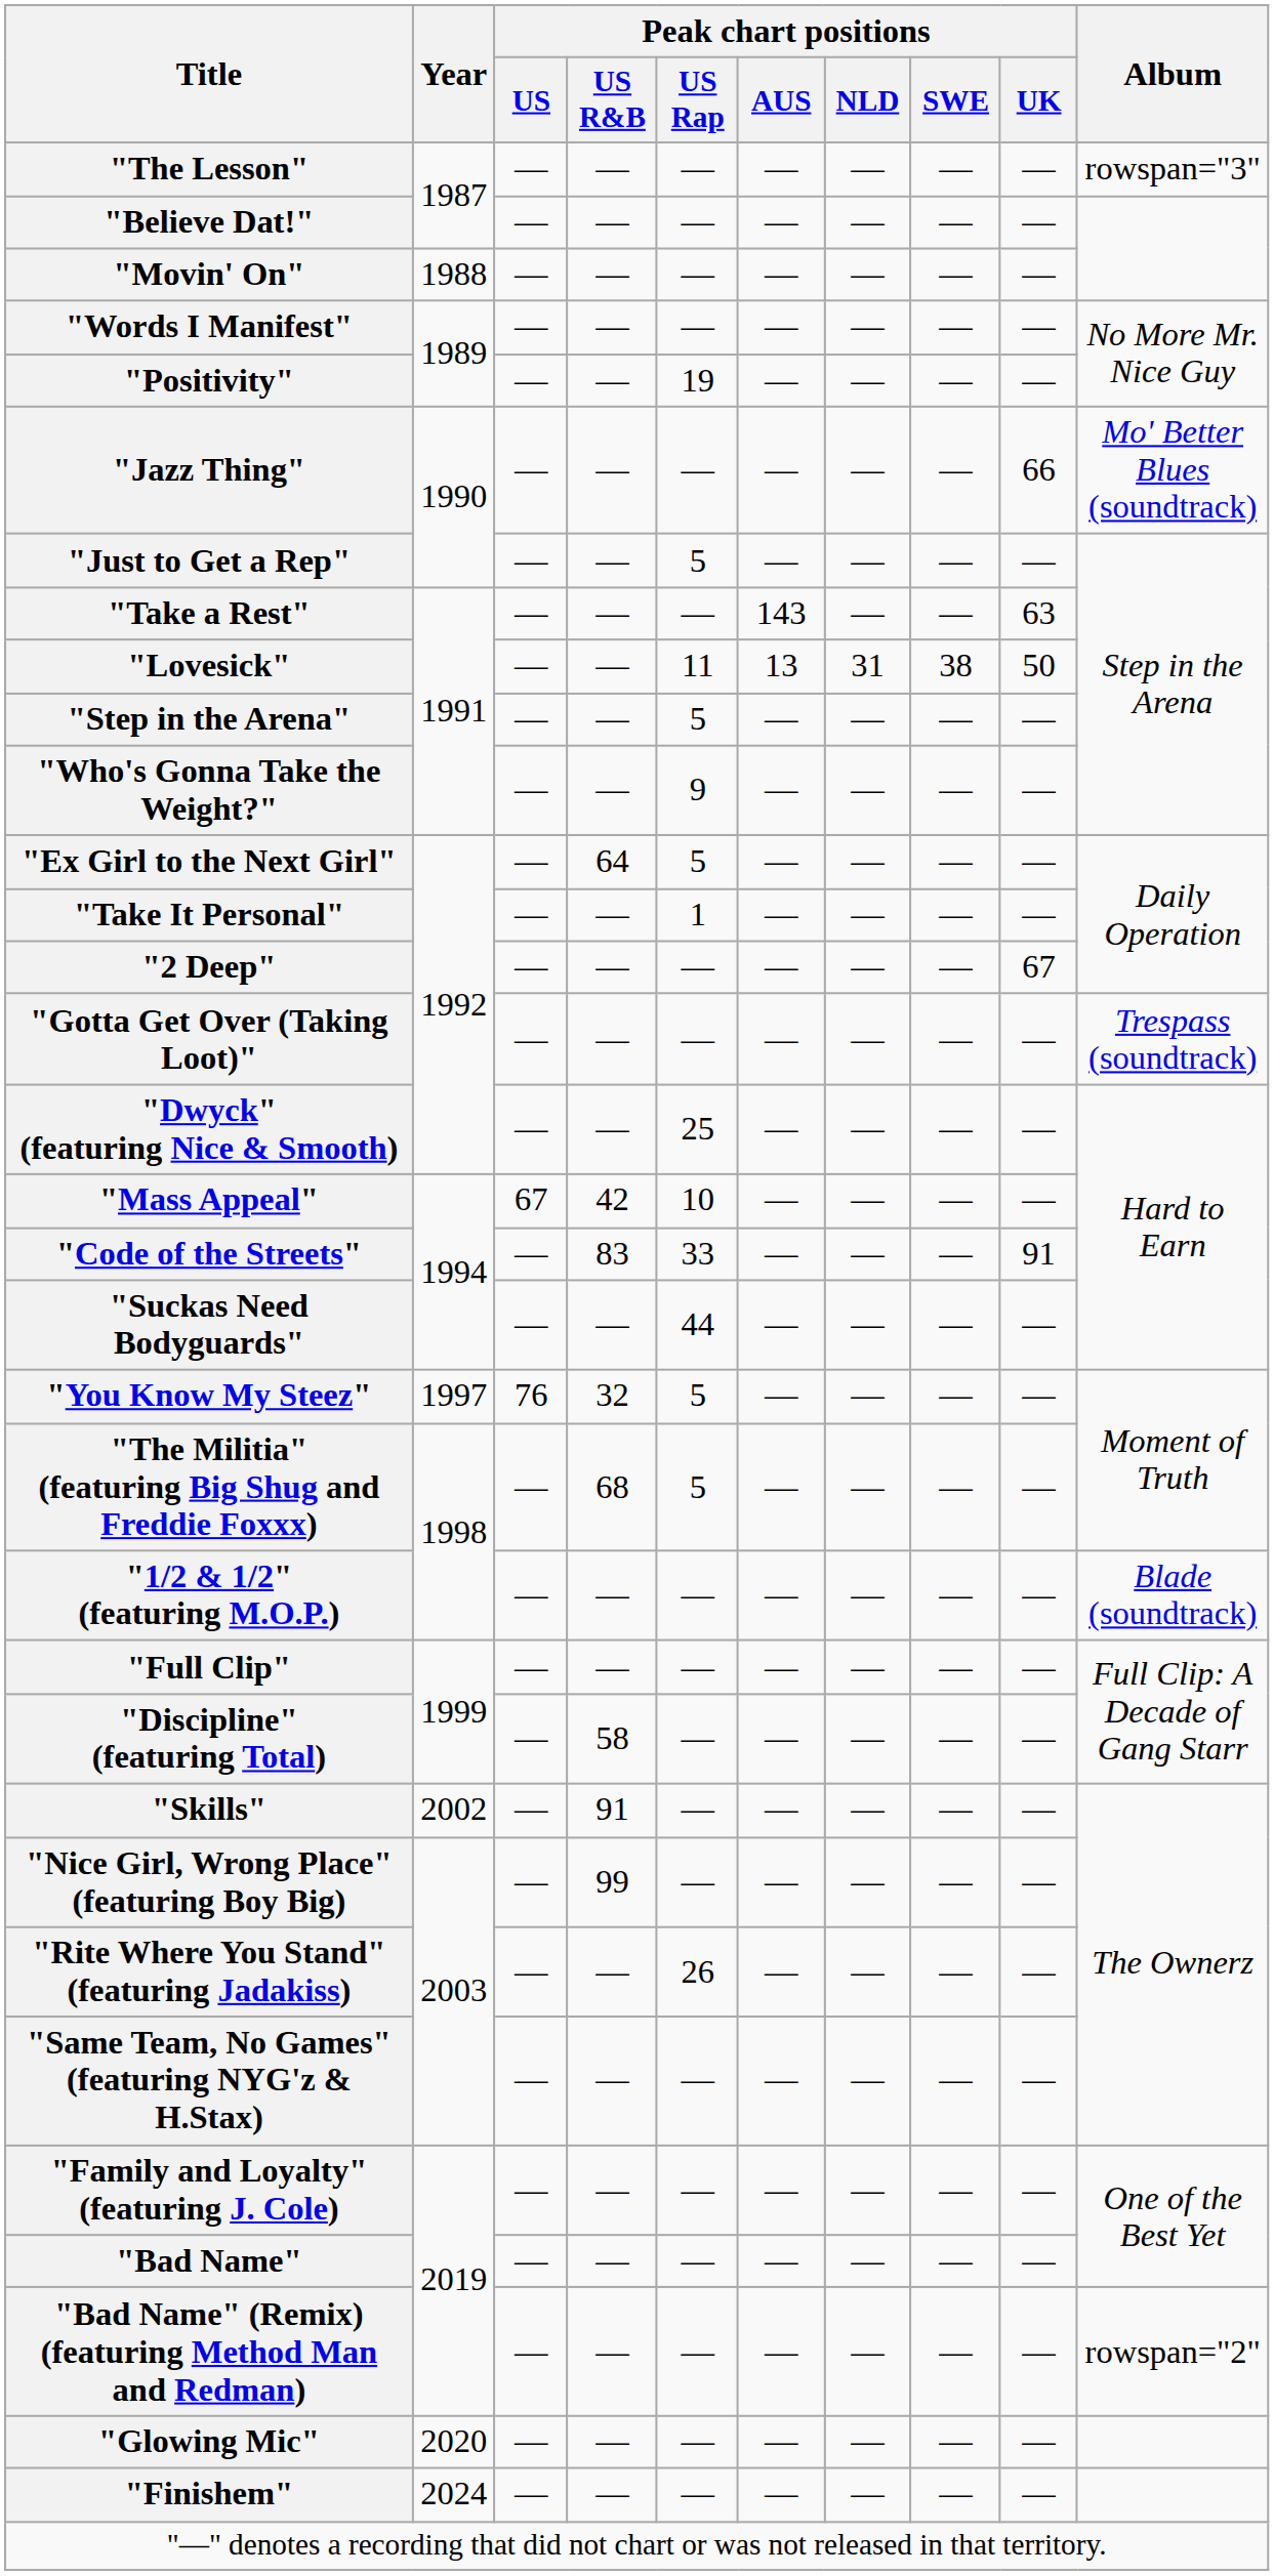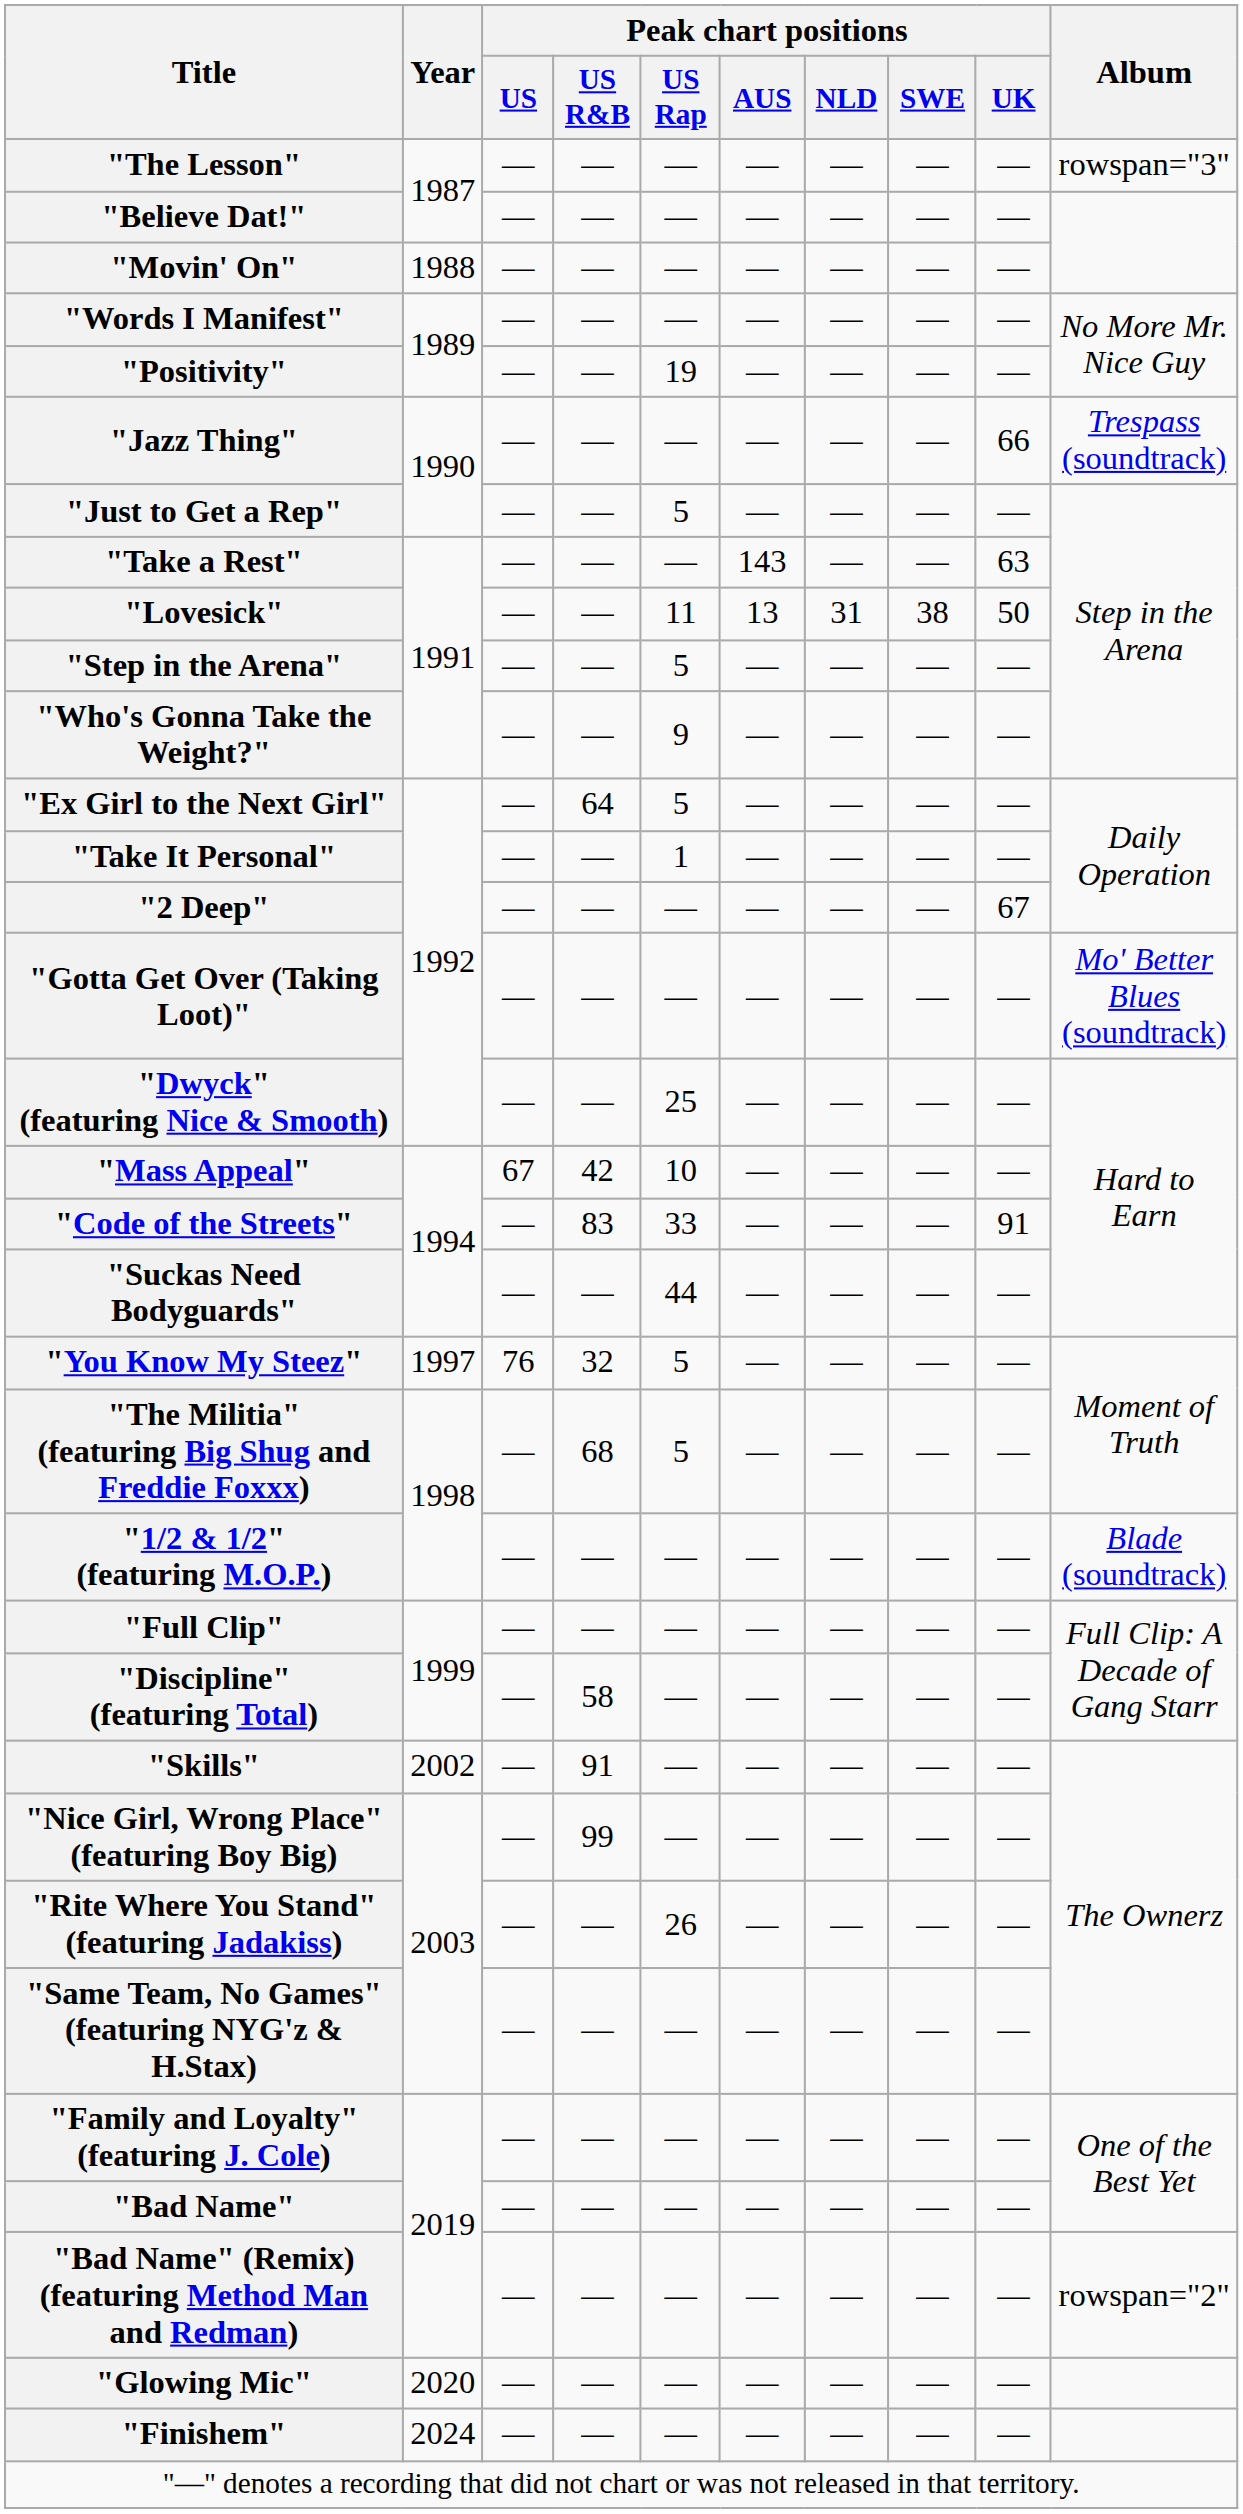"Jazz Thing" | Album: Mo' Better Blues (soundtrack) -> Trespass (soundtrack)
"Gotta Get Over (Taking Loot)" | Album: Trespass (soundtrack) -> Mo' Better Blues (soundtrack)
